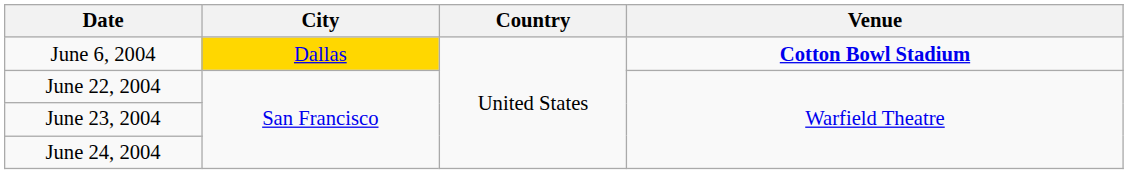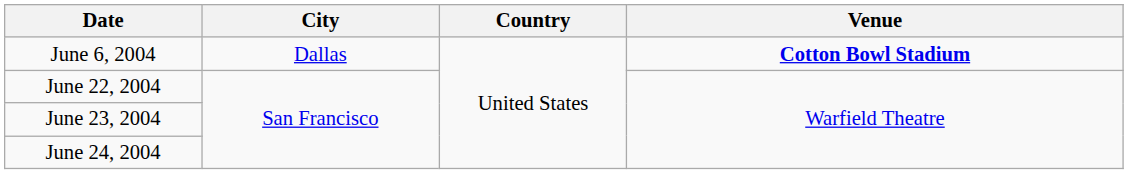June 6, 2004 | City: gold background -> no background
